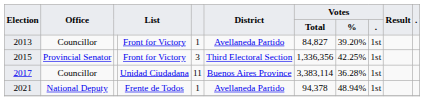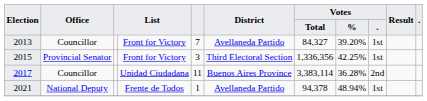2013 | column 5: 1 -> 7
2013 | Votes / Total: 84,827 -> 84,327
2017 | Votes / .: 1st -> 2nd
